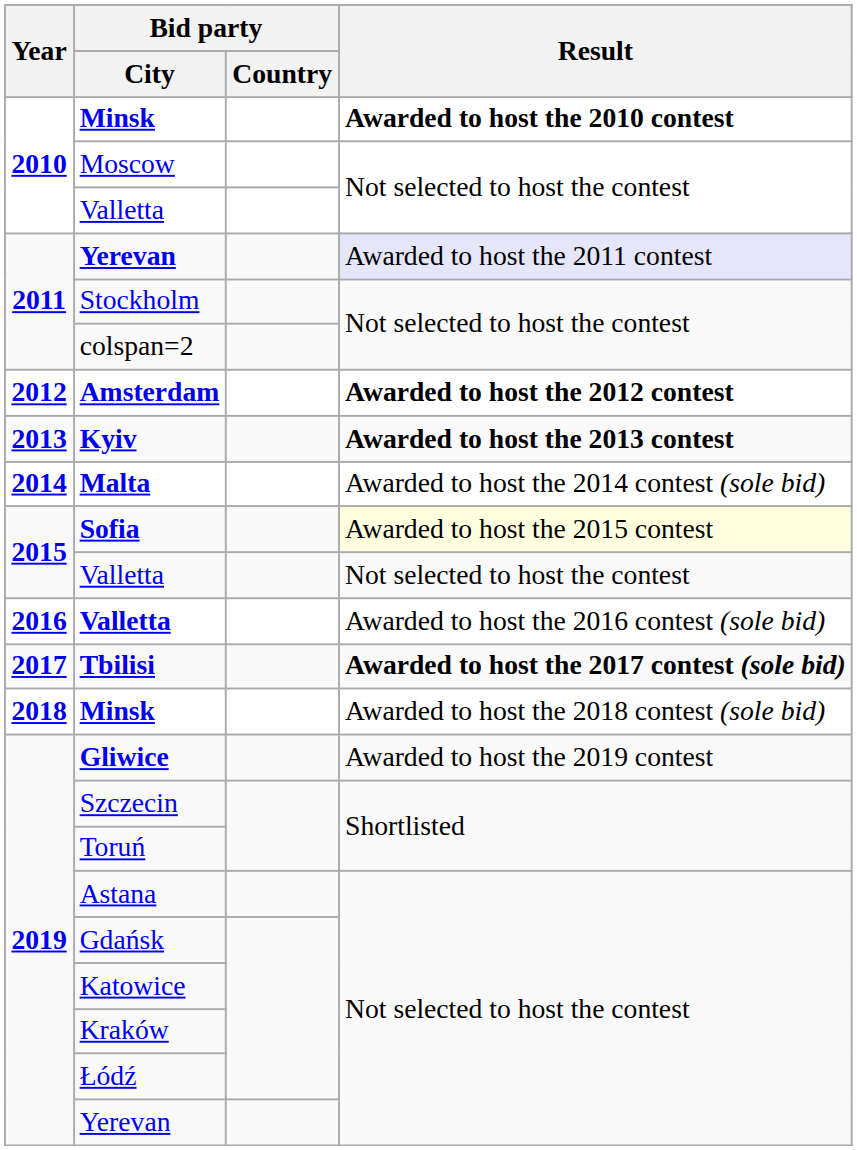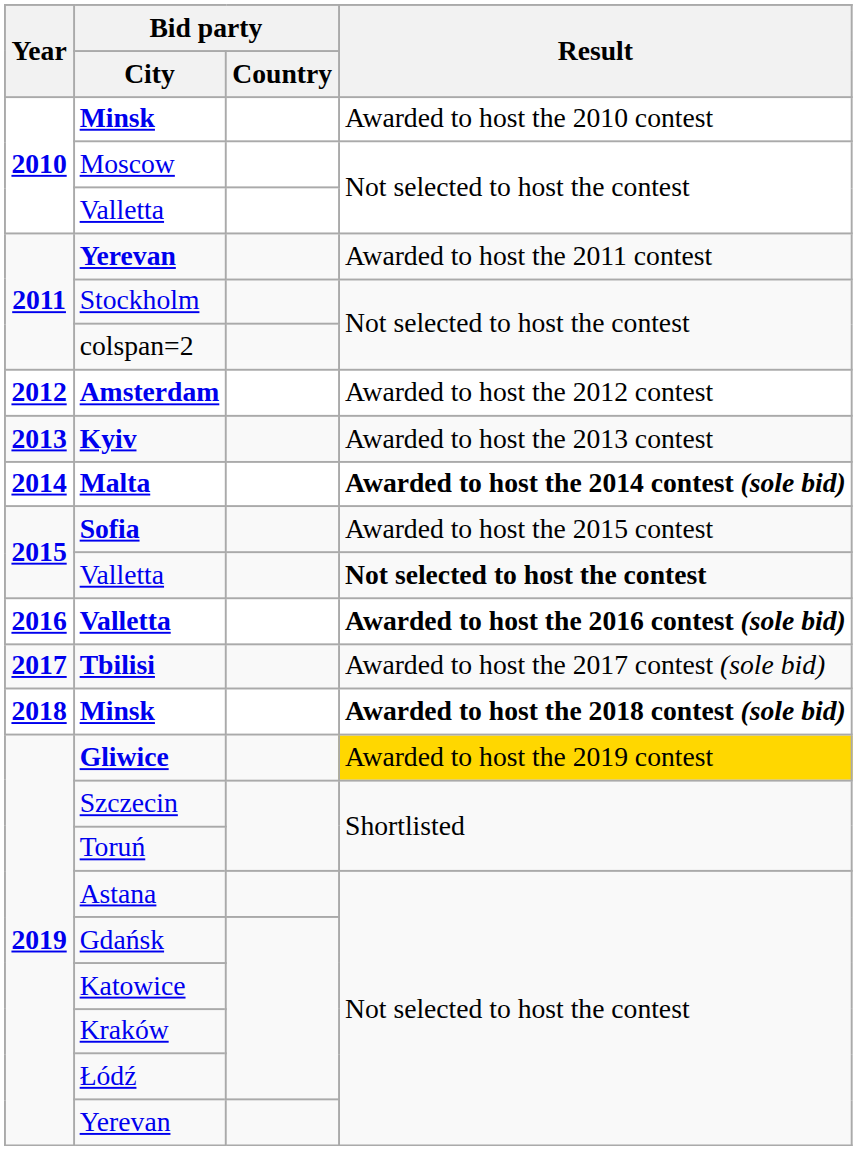2010 / Minsk | Result: bold -> normal
2011 / Yerevan | Result: lavender background -> no background
Amsterdam | Result: bold -> normal
Kyiv | Result: bold -> normal
Malta | Result: normal -> bold
Sofia | Result: lightyellow background -> no background
2015 / Valletta | Result: normal -> bold
2016 / Valletta | Result: normal -> bold
Tbilisi | Result: bold -> normal
2018 / Minsk | Result: normal -> bold
Gliwice | Result: no background -> gold background
